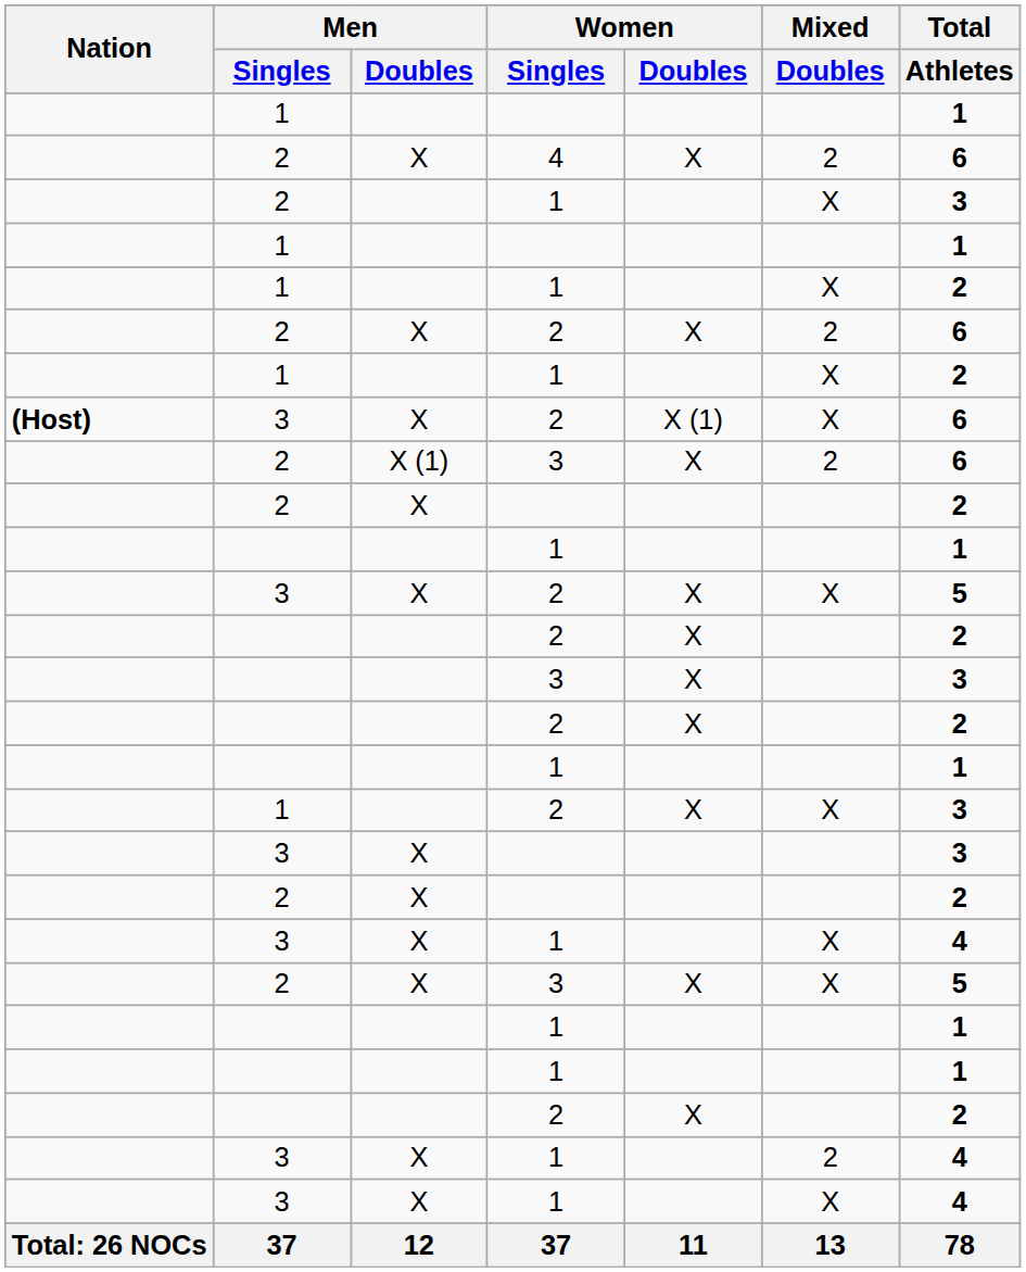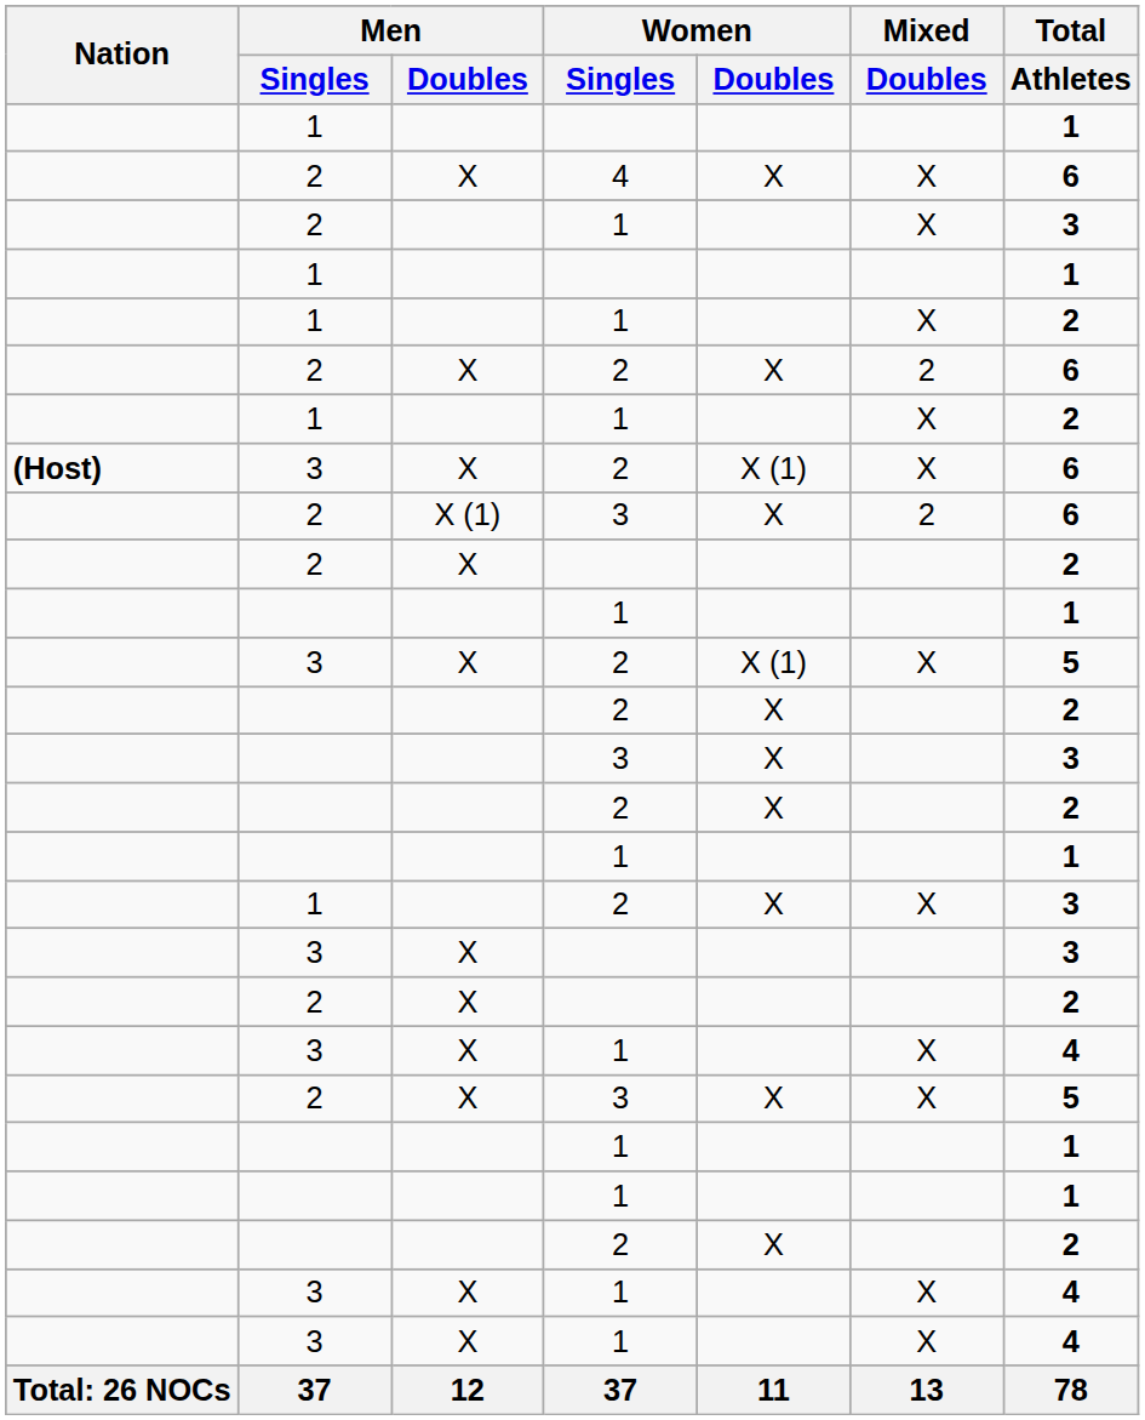row 4 | Mixed / Doubles: 2 -> X
row 14 | Women / Doubles: X -> X (1)
row 27 | Mixed / Doubles: 2 -> X
